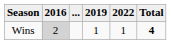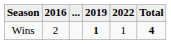Wins | column 2: lightgrey background -> no background
Wins | column 4: normal -> bold
